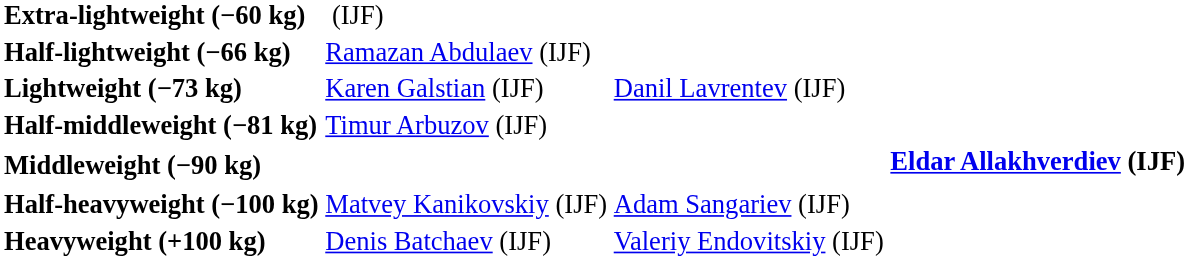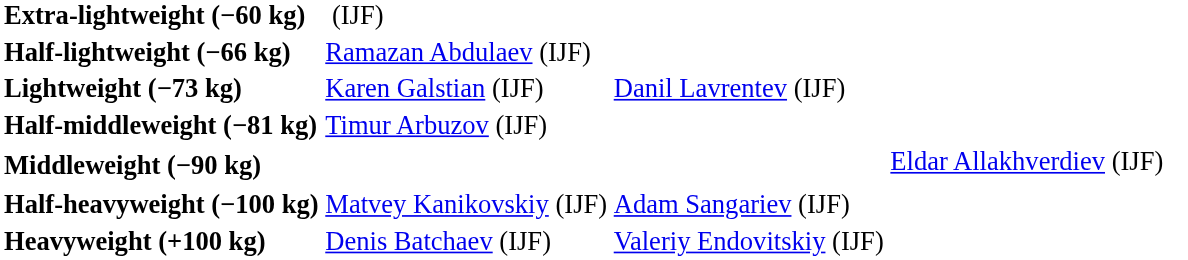Middleweight (−90 kg) / Eldar Allakhverdiev (IJF) | column 4: bold -> normal
